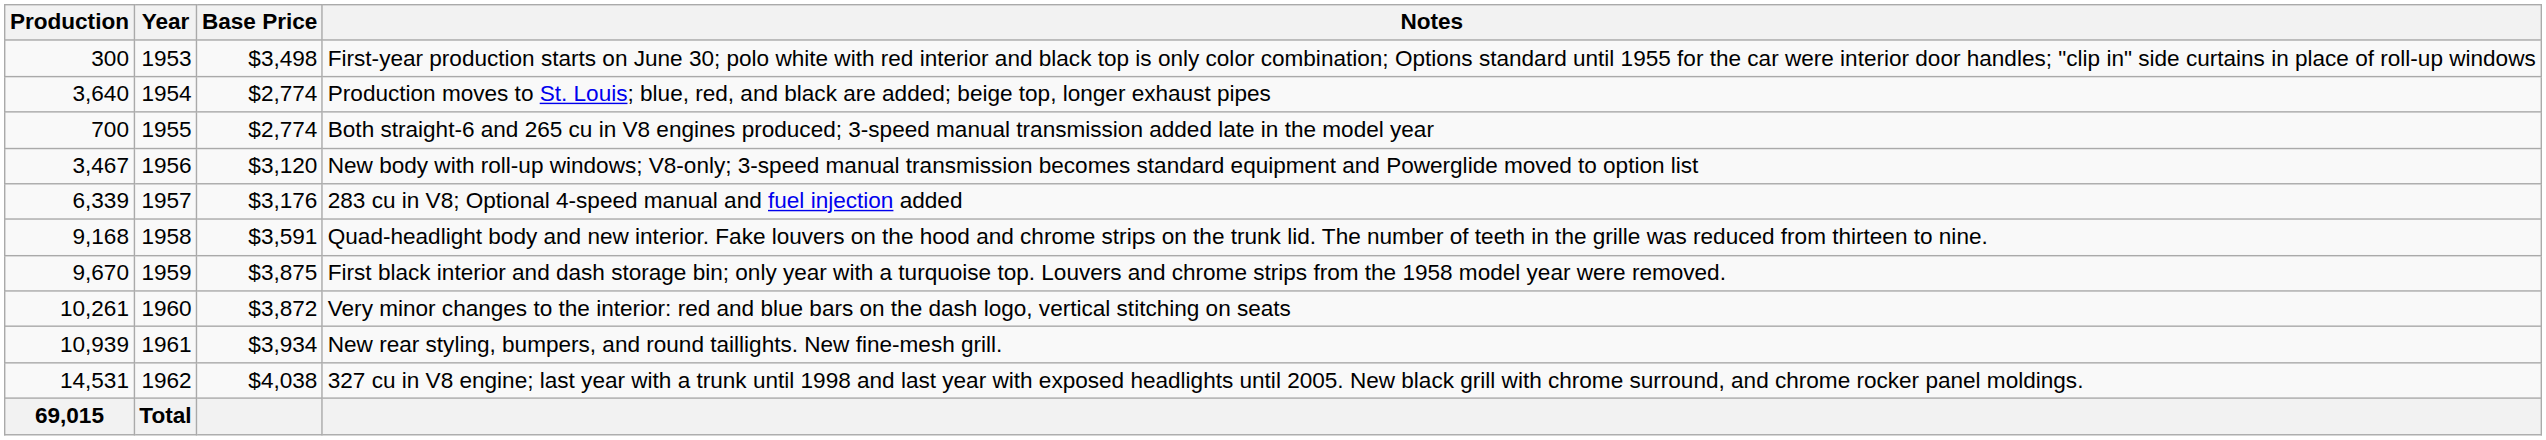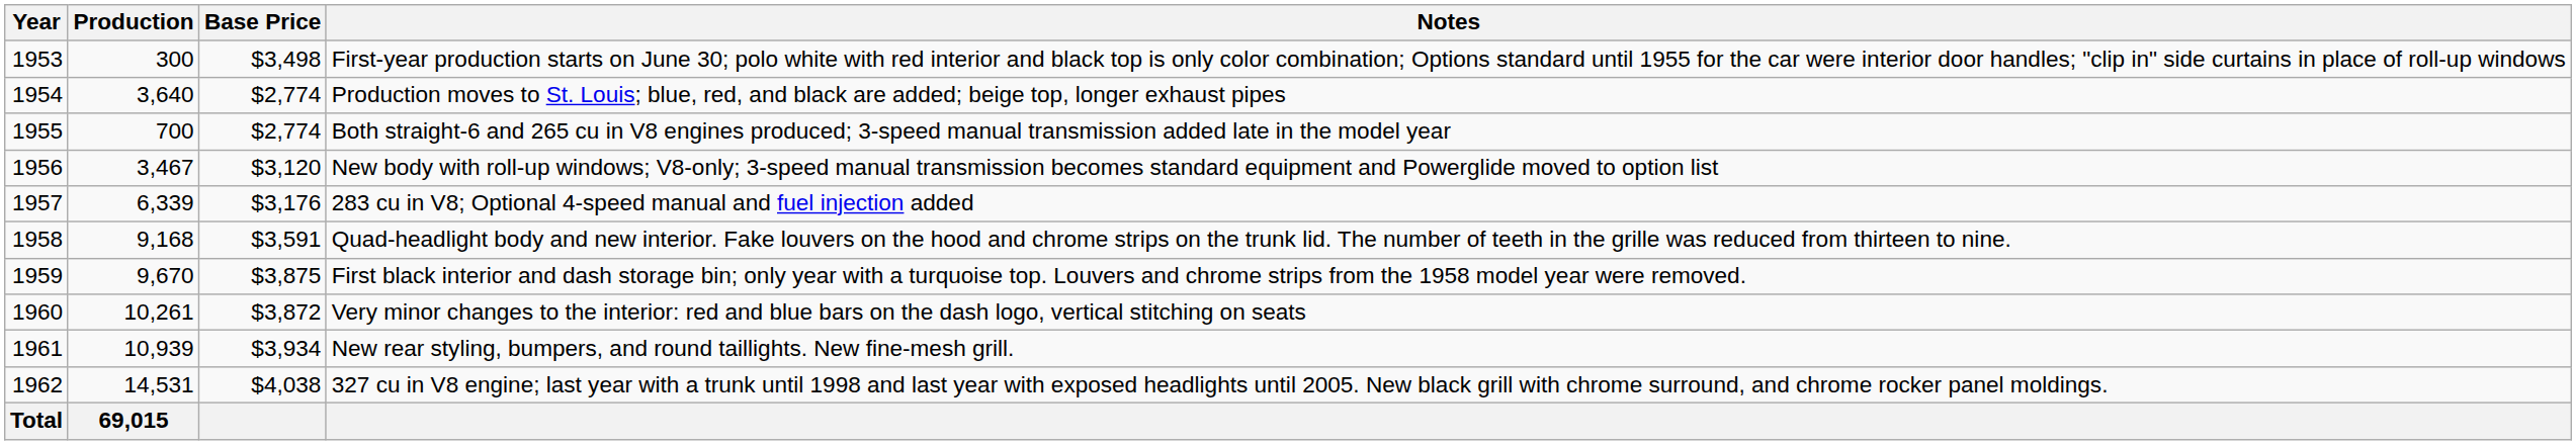columns swapped: Year <-> Production
